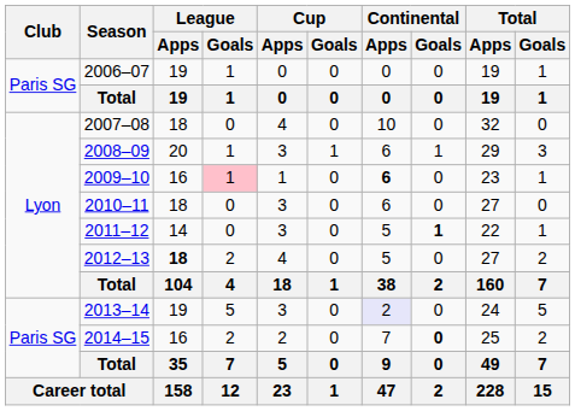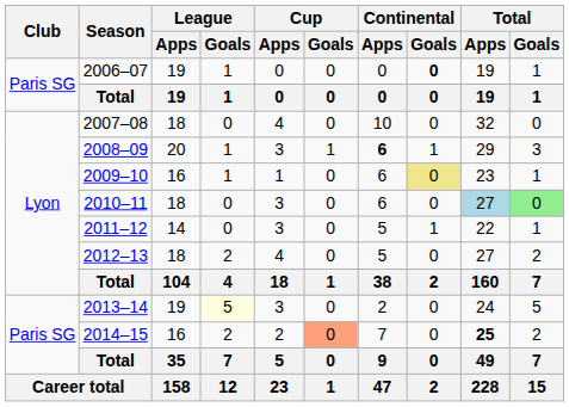2006–07 | Continental / Goals: normal -> bold
2008–09 | Continental / Apps: normal -> bold
2009–10 | League / Goals: pink background -> no background
2009–10 | Continental / Apps: bold -> normal
2009–10 | Continental / Goals: no background -> khaki background
2010–11 | Total / Apps: no background -> lightblue background
2010–11 | Total / Goals: no background -> lightgreen background
2011–12 | Continental / Goals: bold -> normal
2012–13 | League / Apps: bold -> normal
2013–14 | League / Goals: no background -> lightyellow background
2013–14 | Continental / Apps: lavender background -> no background
2014–15 | Cup / Goals: no background -> lightsalmon background
2014–15 | Continental / Goals: bold -> normal
2014–15 | Total / Apps: normal -> bold
